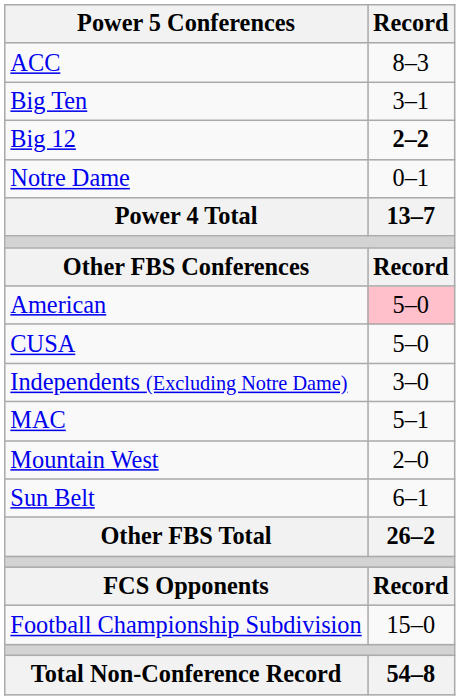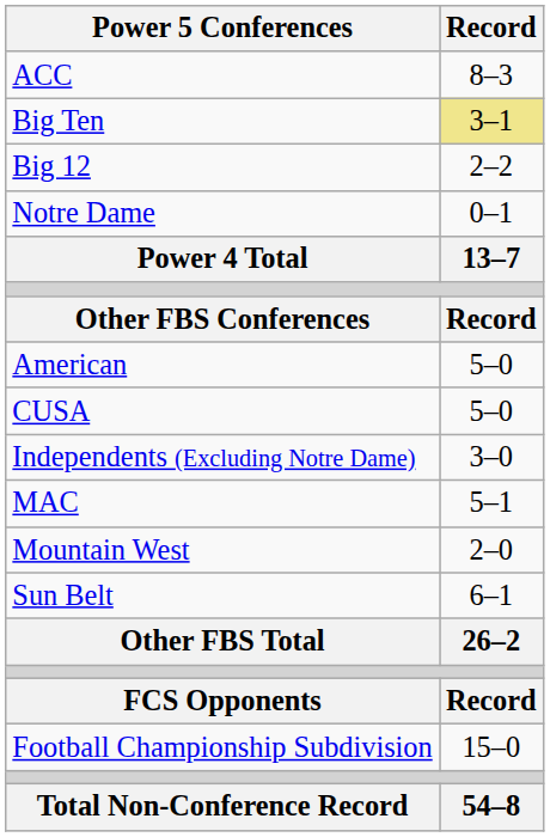Big Ten | Record: no background -> khaki background
Big 12 | Record: bold -> normal
American | Record: pink background -> no background
